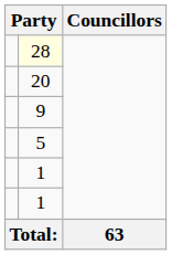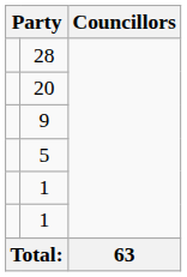28 | column 2: lightyellow background -> no background
